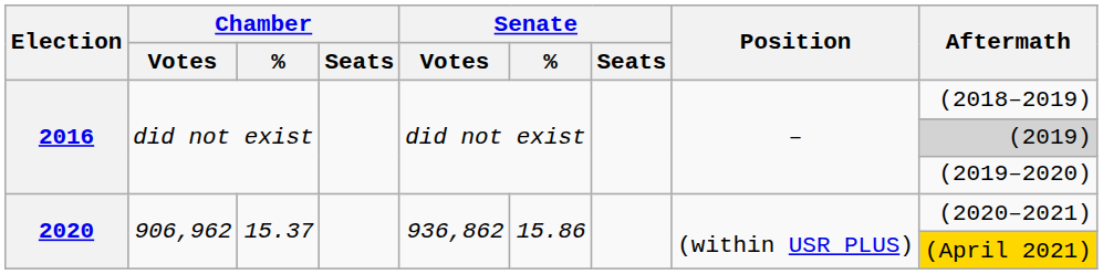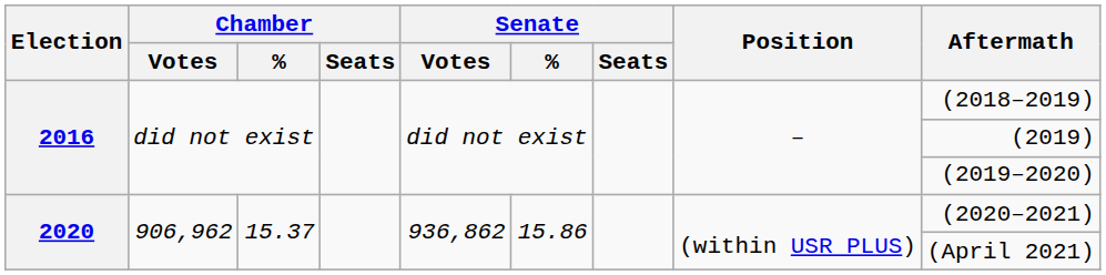row 4 | Aftermath: lightgrey background -> no background
row 7 | Aftermath: gold background -> no background
